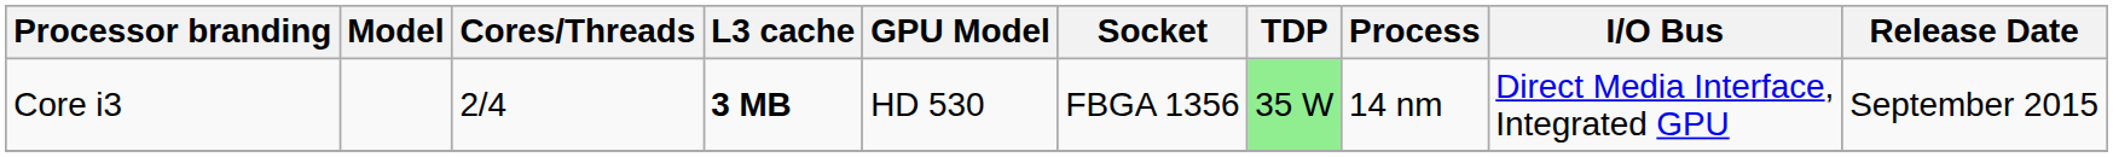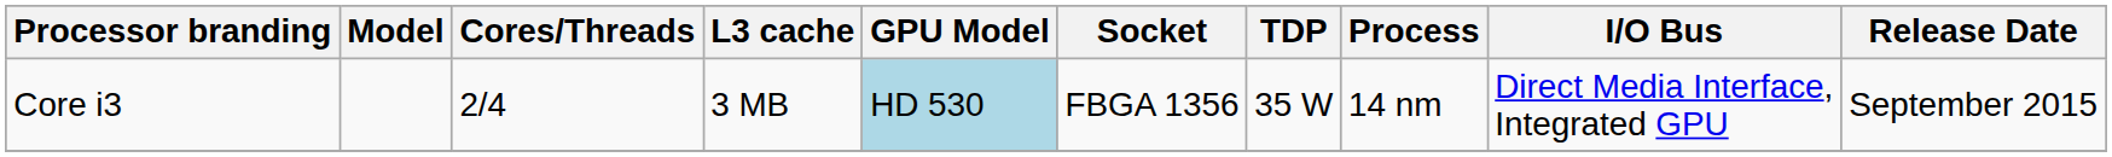Core i3 | L3 cache: bold -> normal
Core i3 | GPU Model: no background -> lightblue background
Core i3 | TDP: lightgreen background -> no background
